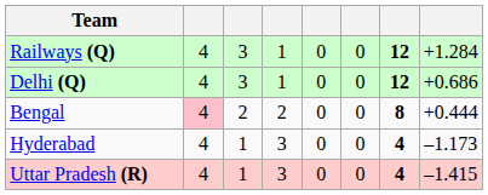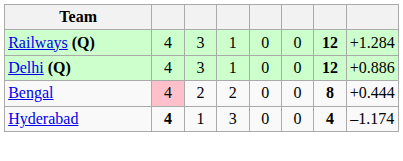Delhi (Q) | column 8: +0.686 -> +0.886
Hyderabad | column 2: normal -> bold
Hyderabad | column 8: –1.173 -> –1.174
- row: Uttar Pradesh (R) | 4 | 1 | 3 | 0 | 0 | 4 | –1.415
